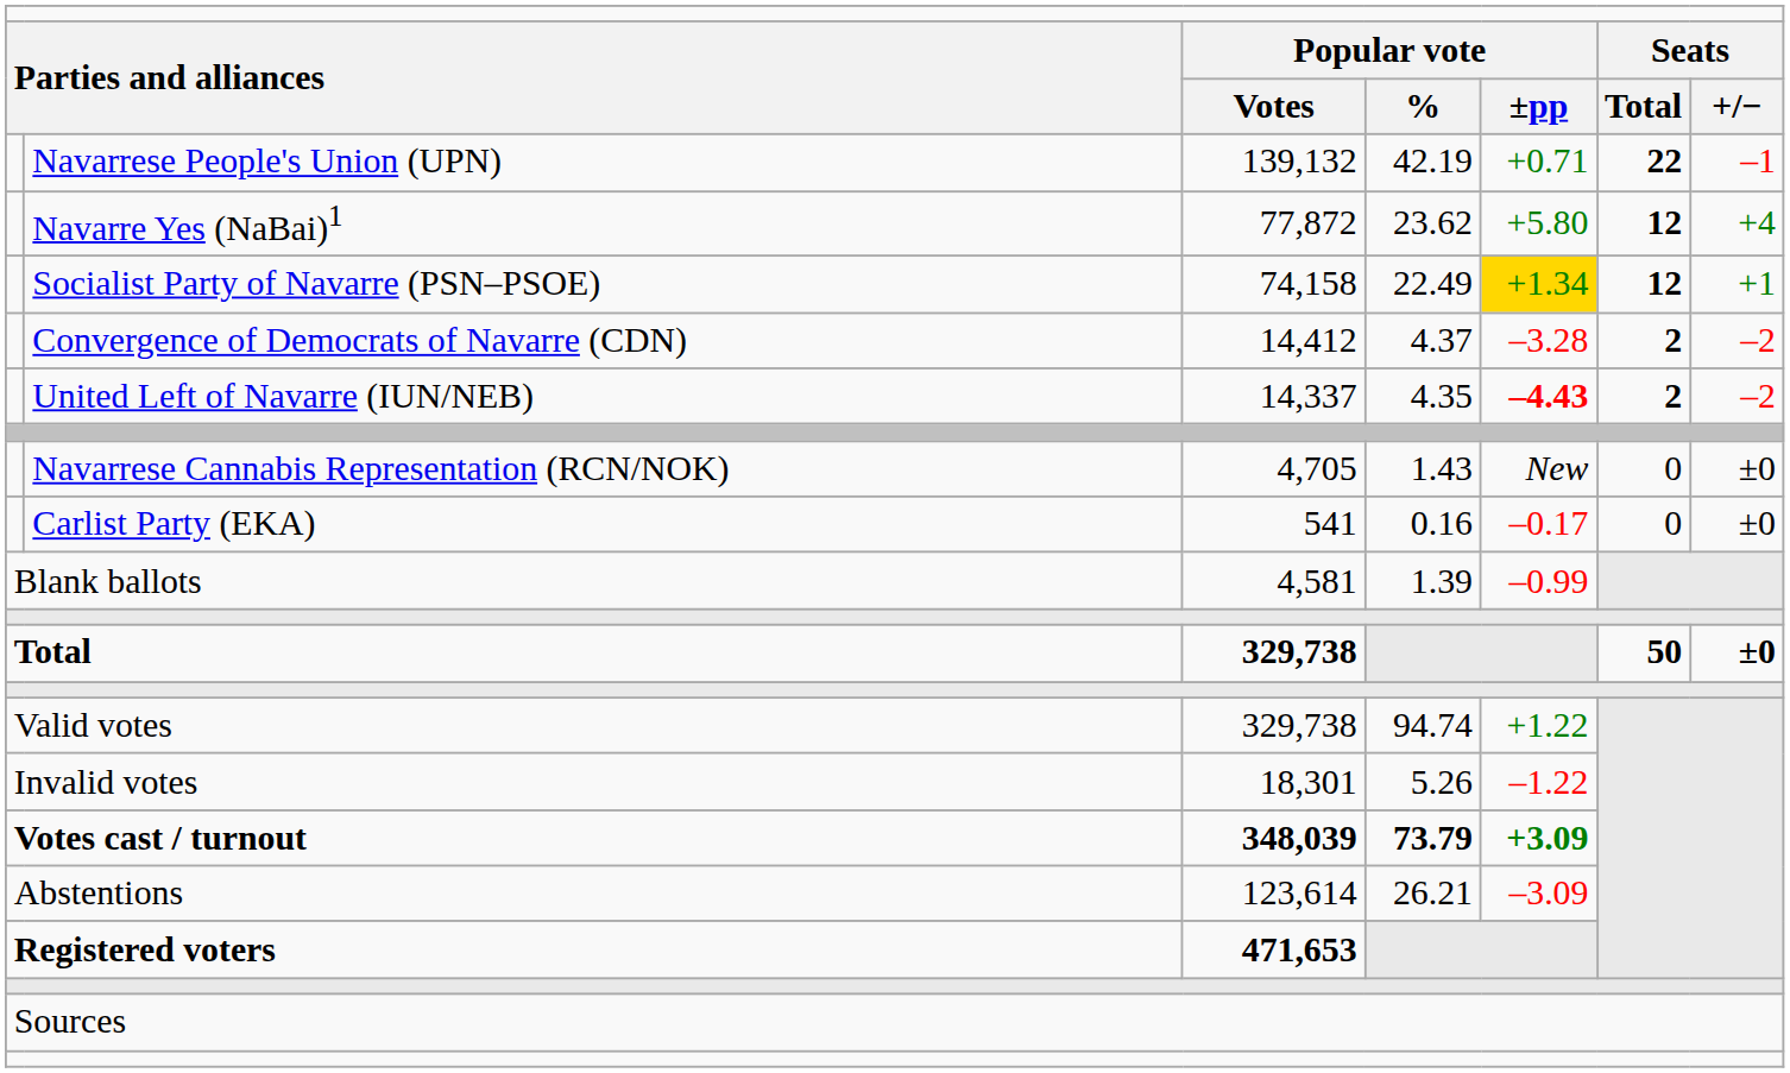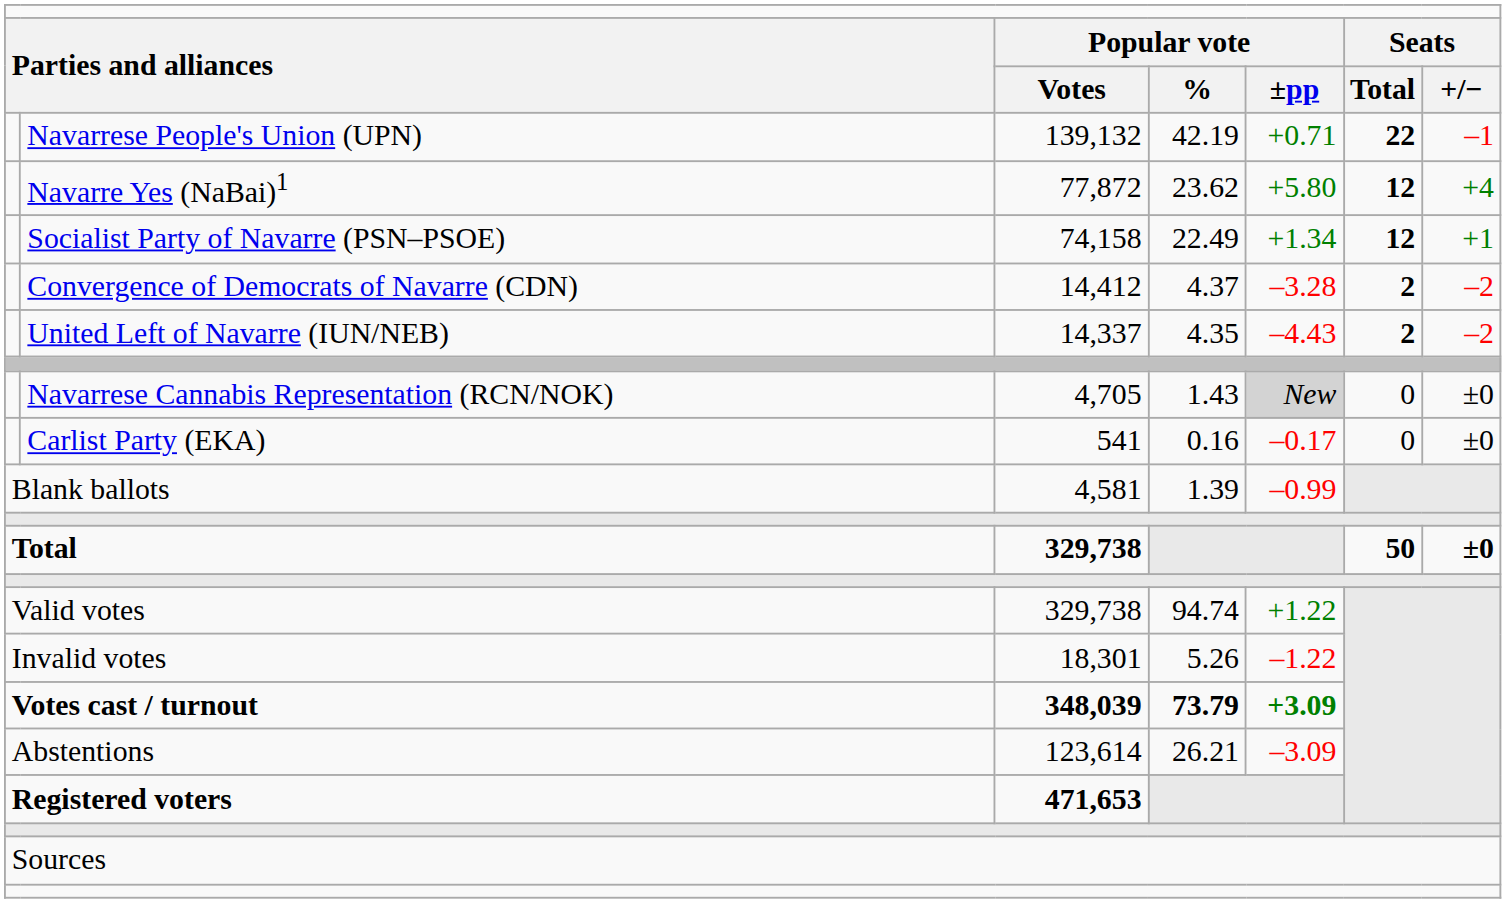Socialist Party of Navarre (PSN–PSOE) | column 5: gold background -> no background
United Left of Navarre (IUN/NEB) | column 5: bold -> normal
Navarrese Cannabis Representation (RCN/NOK) | column 5: no background -> lightgrey background
